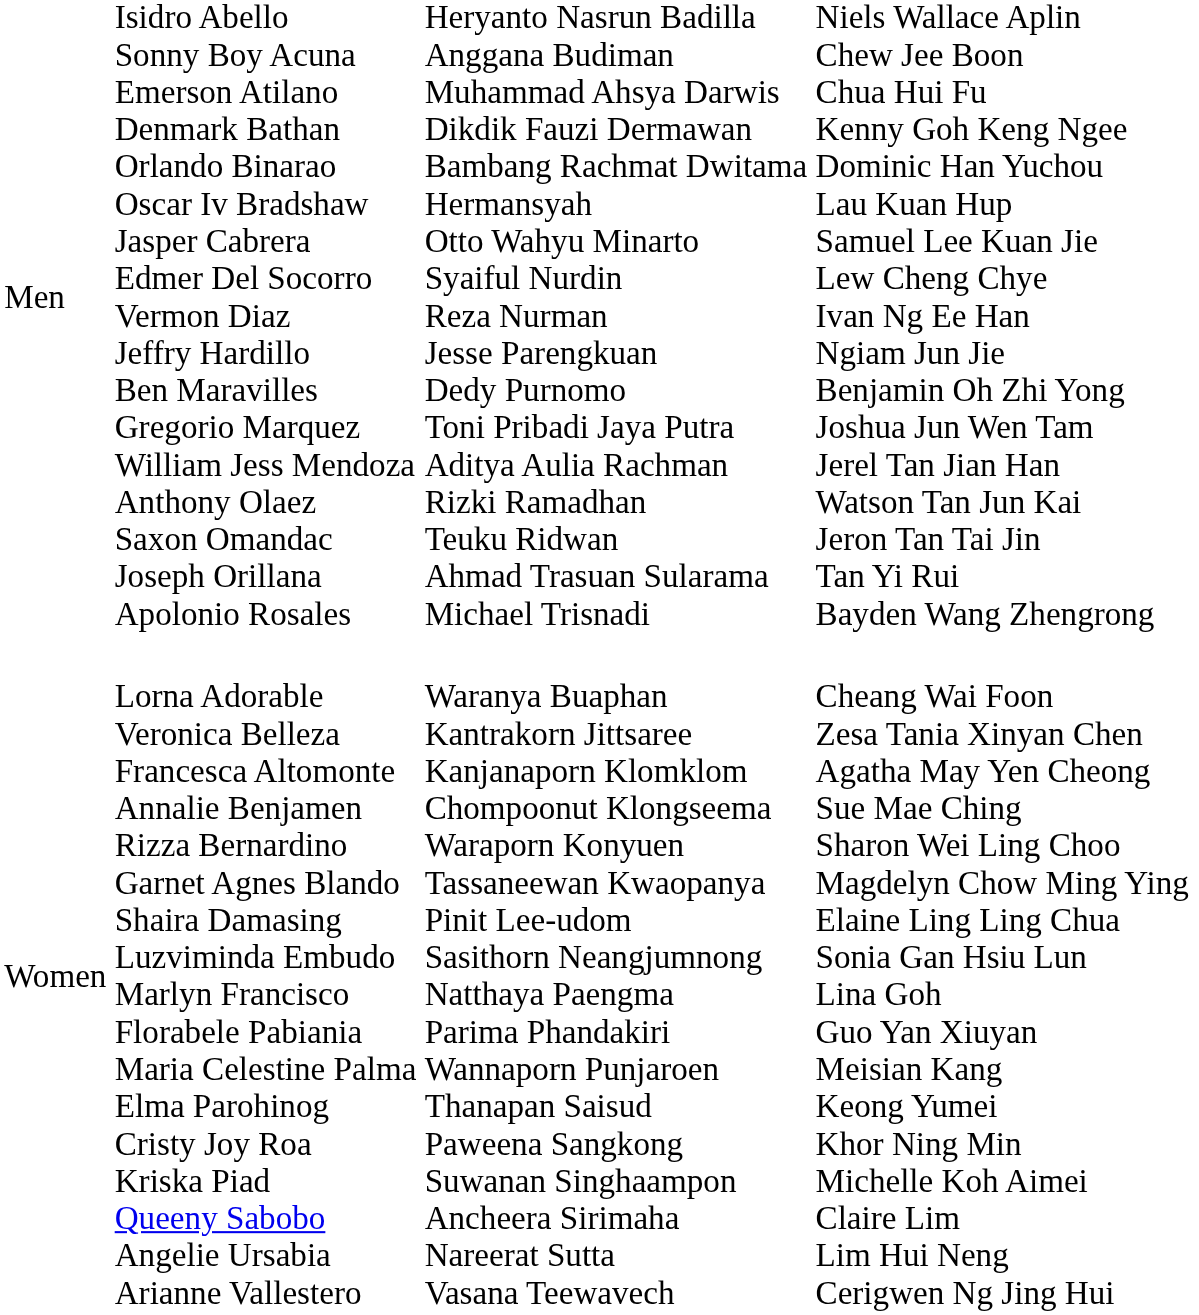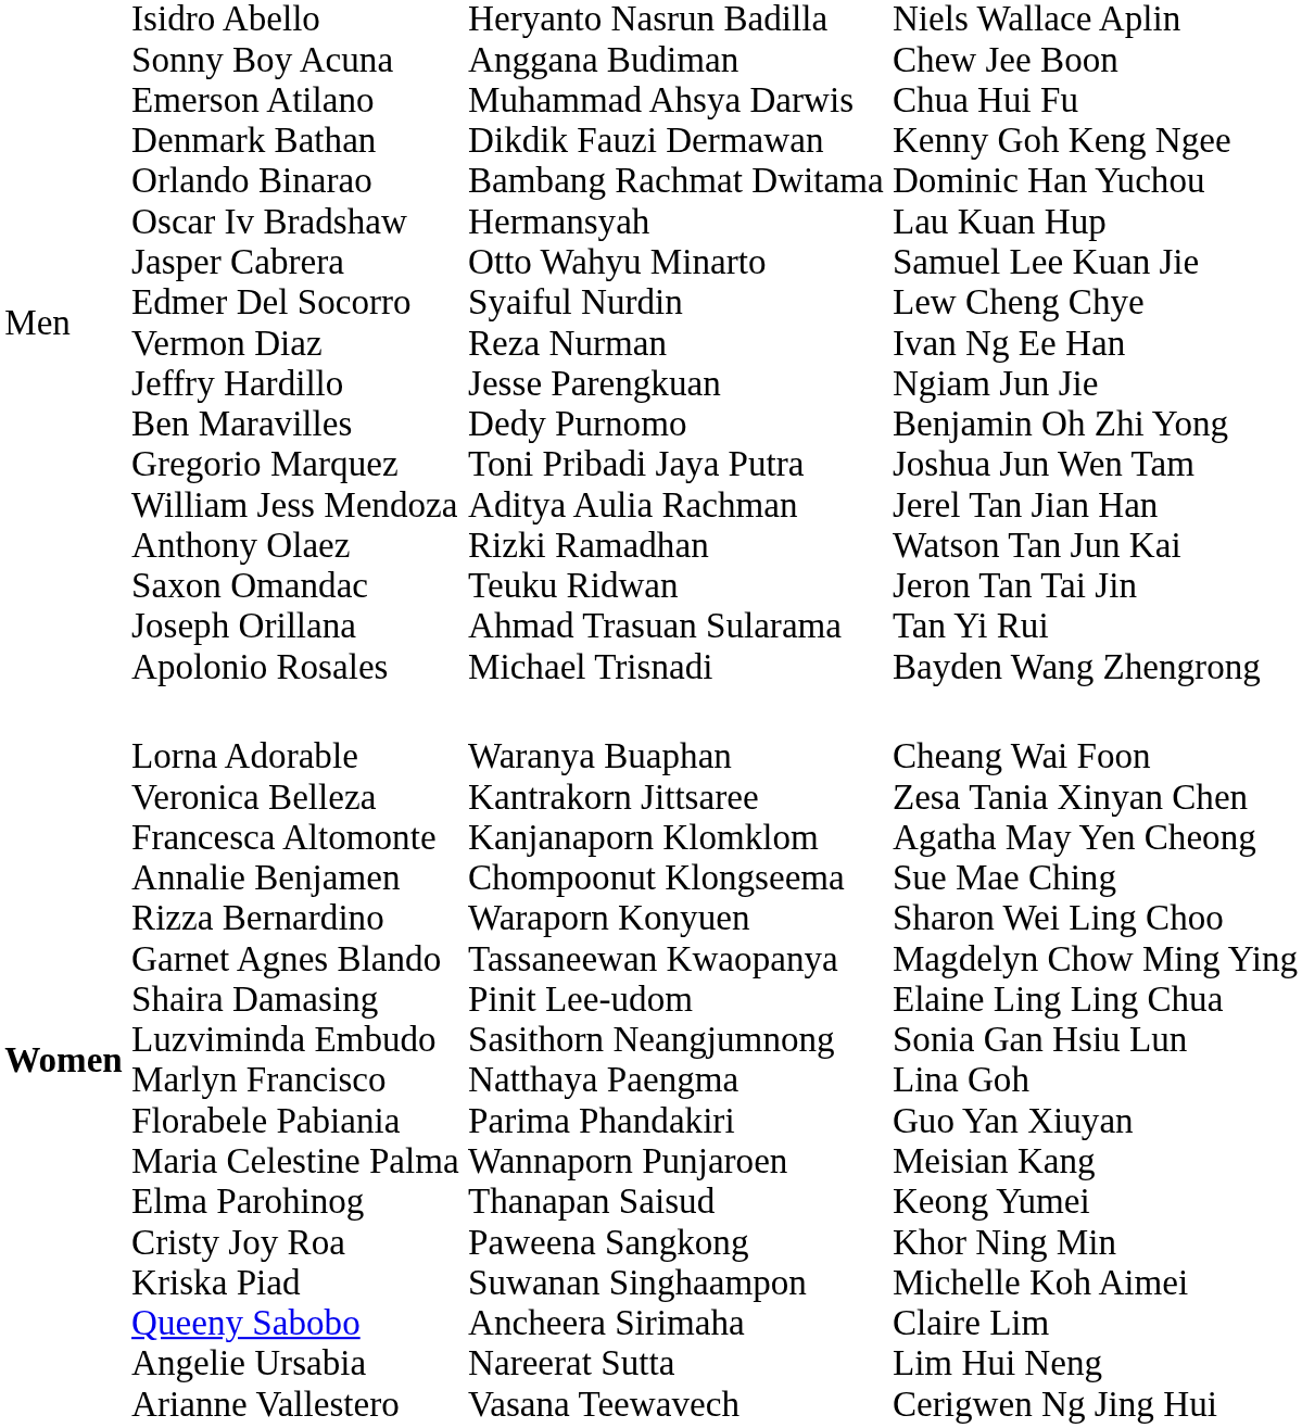Women | column 1: normal -> bold
